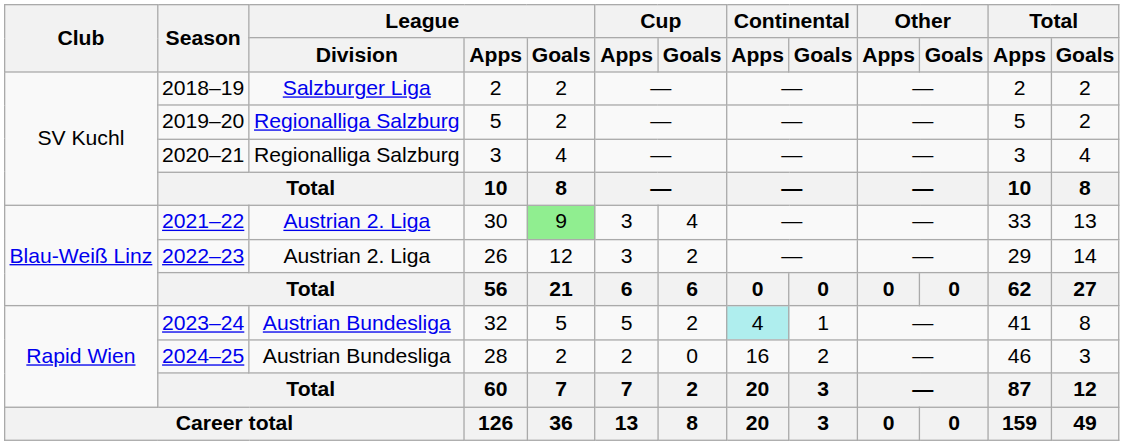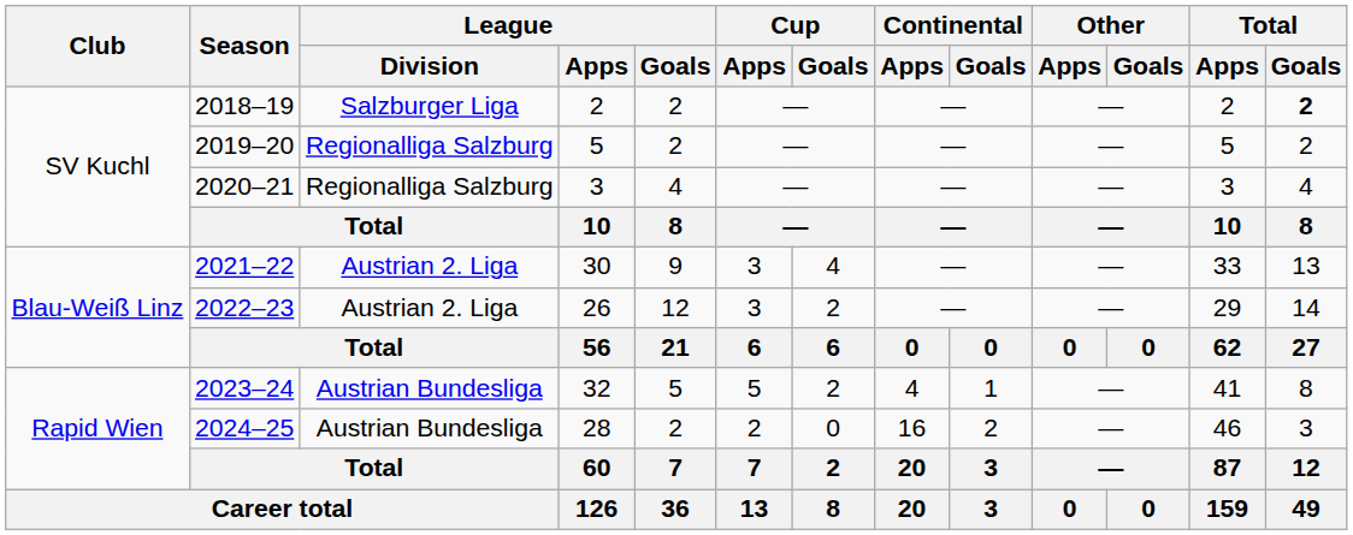2018–19 | Total / Goals: normal -> bold
2021–22 | League / Goals: lightgreen background -> no background
2023–24 | Continental / Apps: paleturquoise background -> no background
